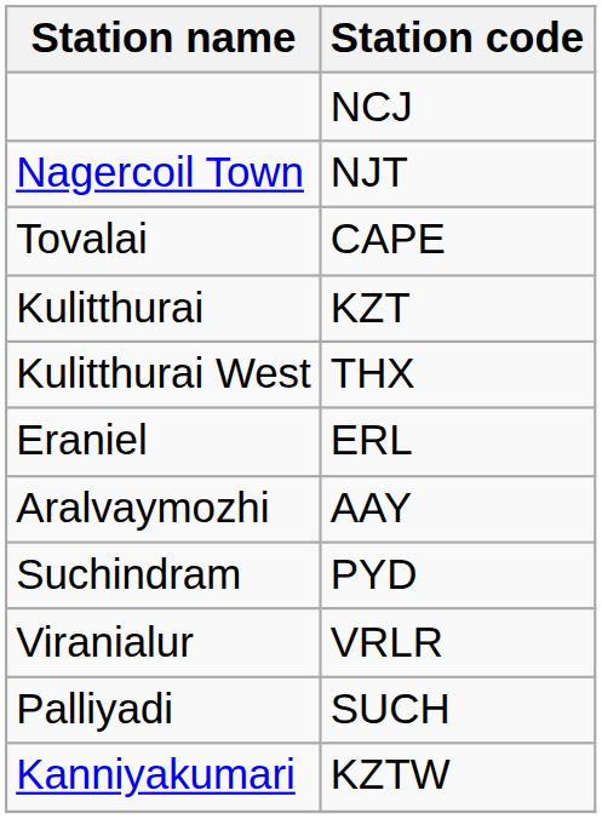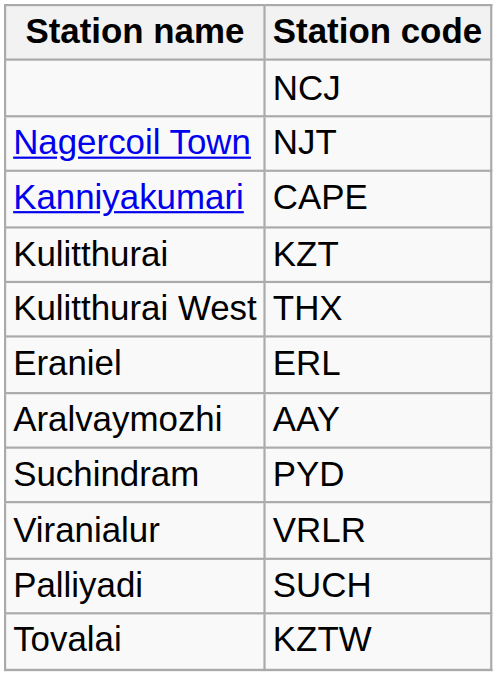row 4 | Station name: Tovalai -> Kanniyakumari
row 12 | Station name: Kanniyakumari -> Tovalai
